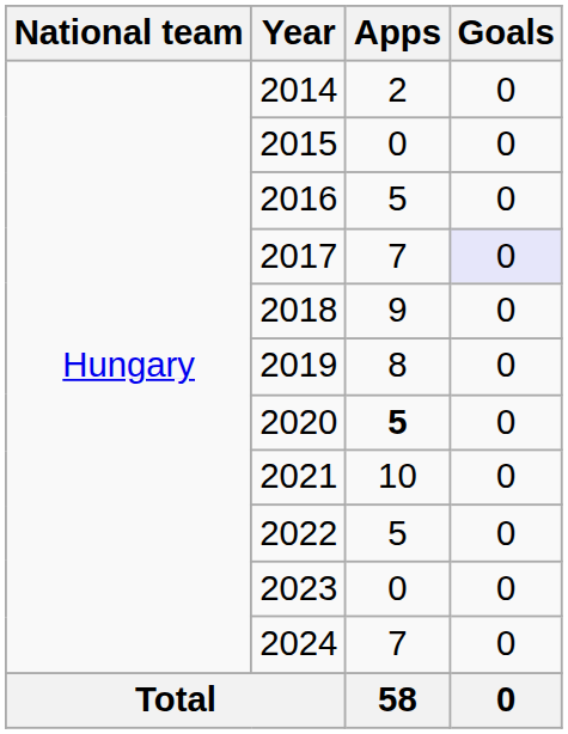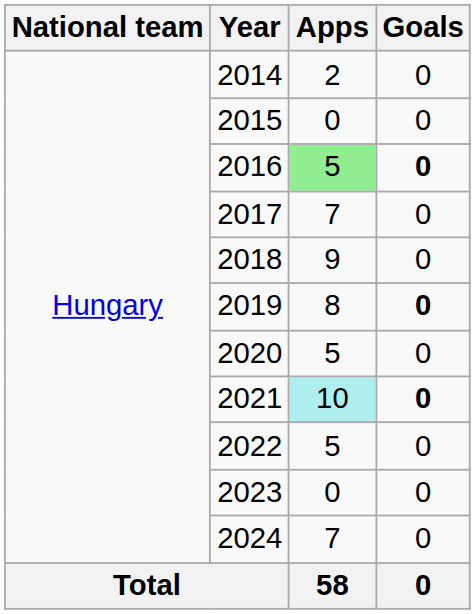2016 | Apps: no background -> lightgreen background
2016 | Goals: normal -> bold
2017 | Goals: lavender background -> no background
2019 | Goals: normal -> bold
2020 | Apps: bold -> normal
2021 | Apps: no background -> paleturquoise background
2021 | Goals: normal -> bold
